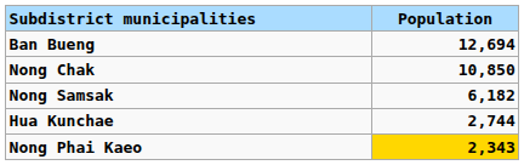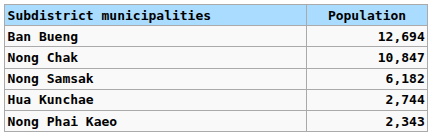Nong Chak | Population: 10,850 -> 10,847
Nong Phai Kaeo | Population: gold background -> no background
